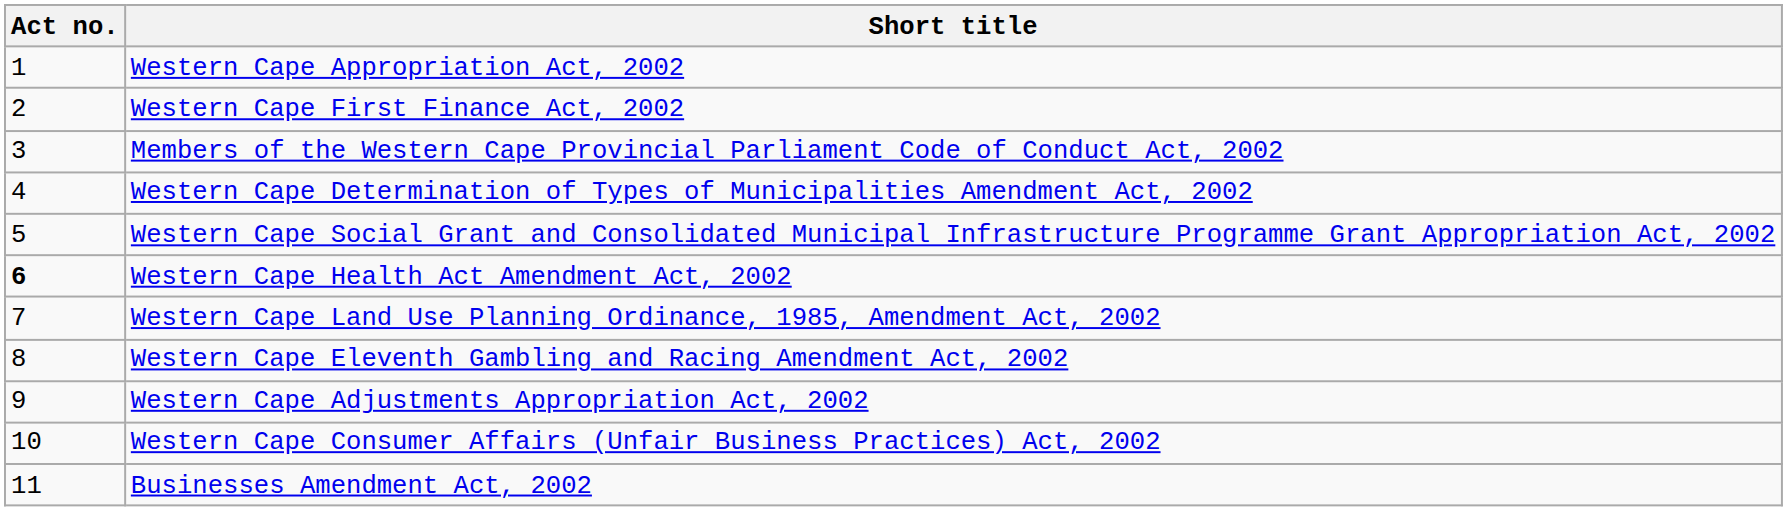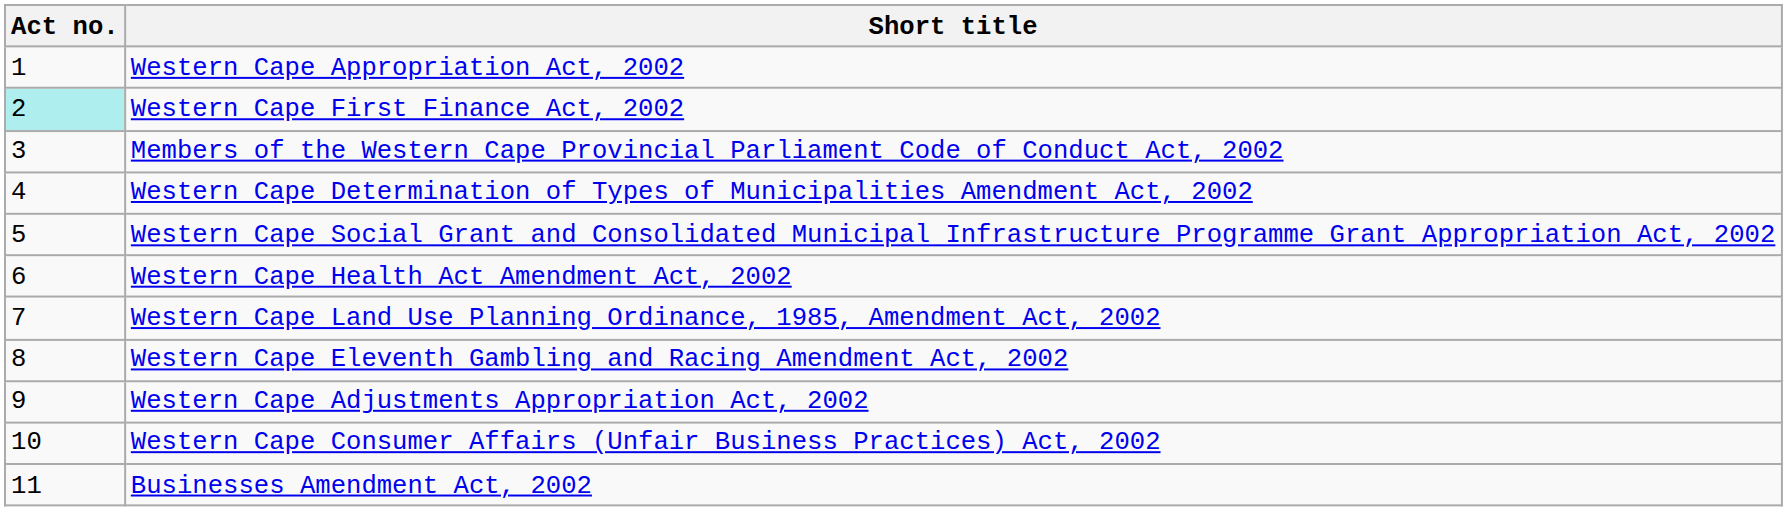Western Cape First Finance Act, 2002 | Act no.: no background -> paleturquoise background
Western Cape Health Act Amendment Act, 2002 | Act no.: bold -> normal
